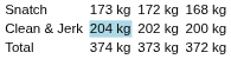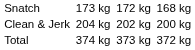Clean & Jerk | column 2: lightblue background -> no background
